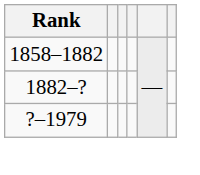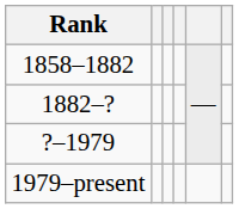+ row: 1979–present
